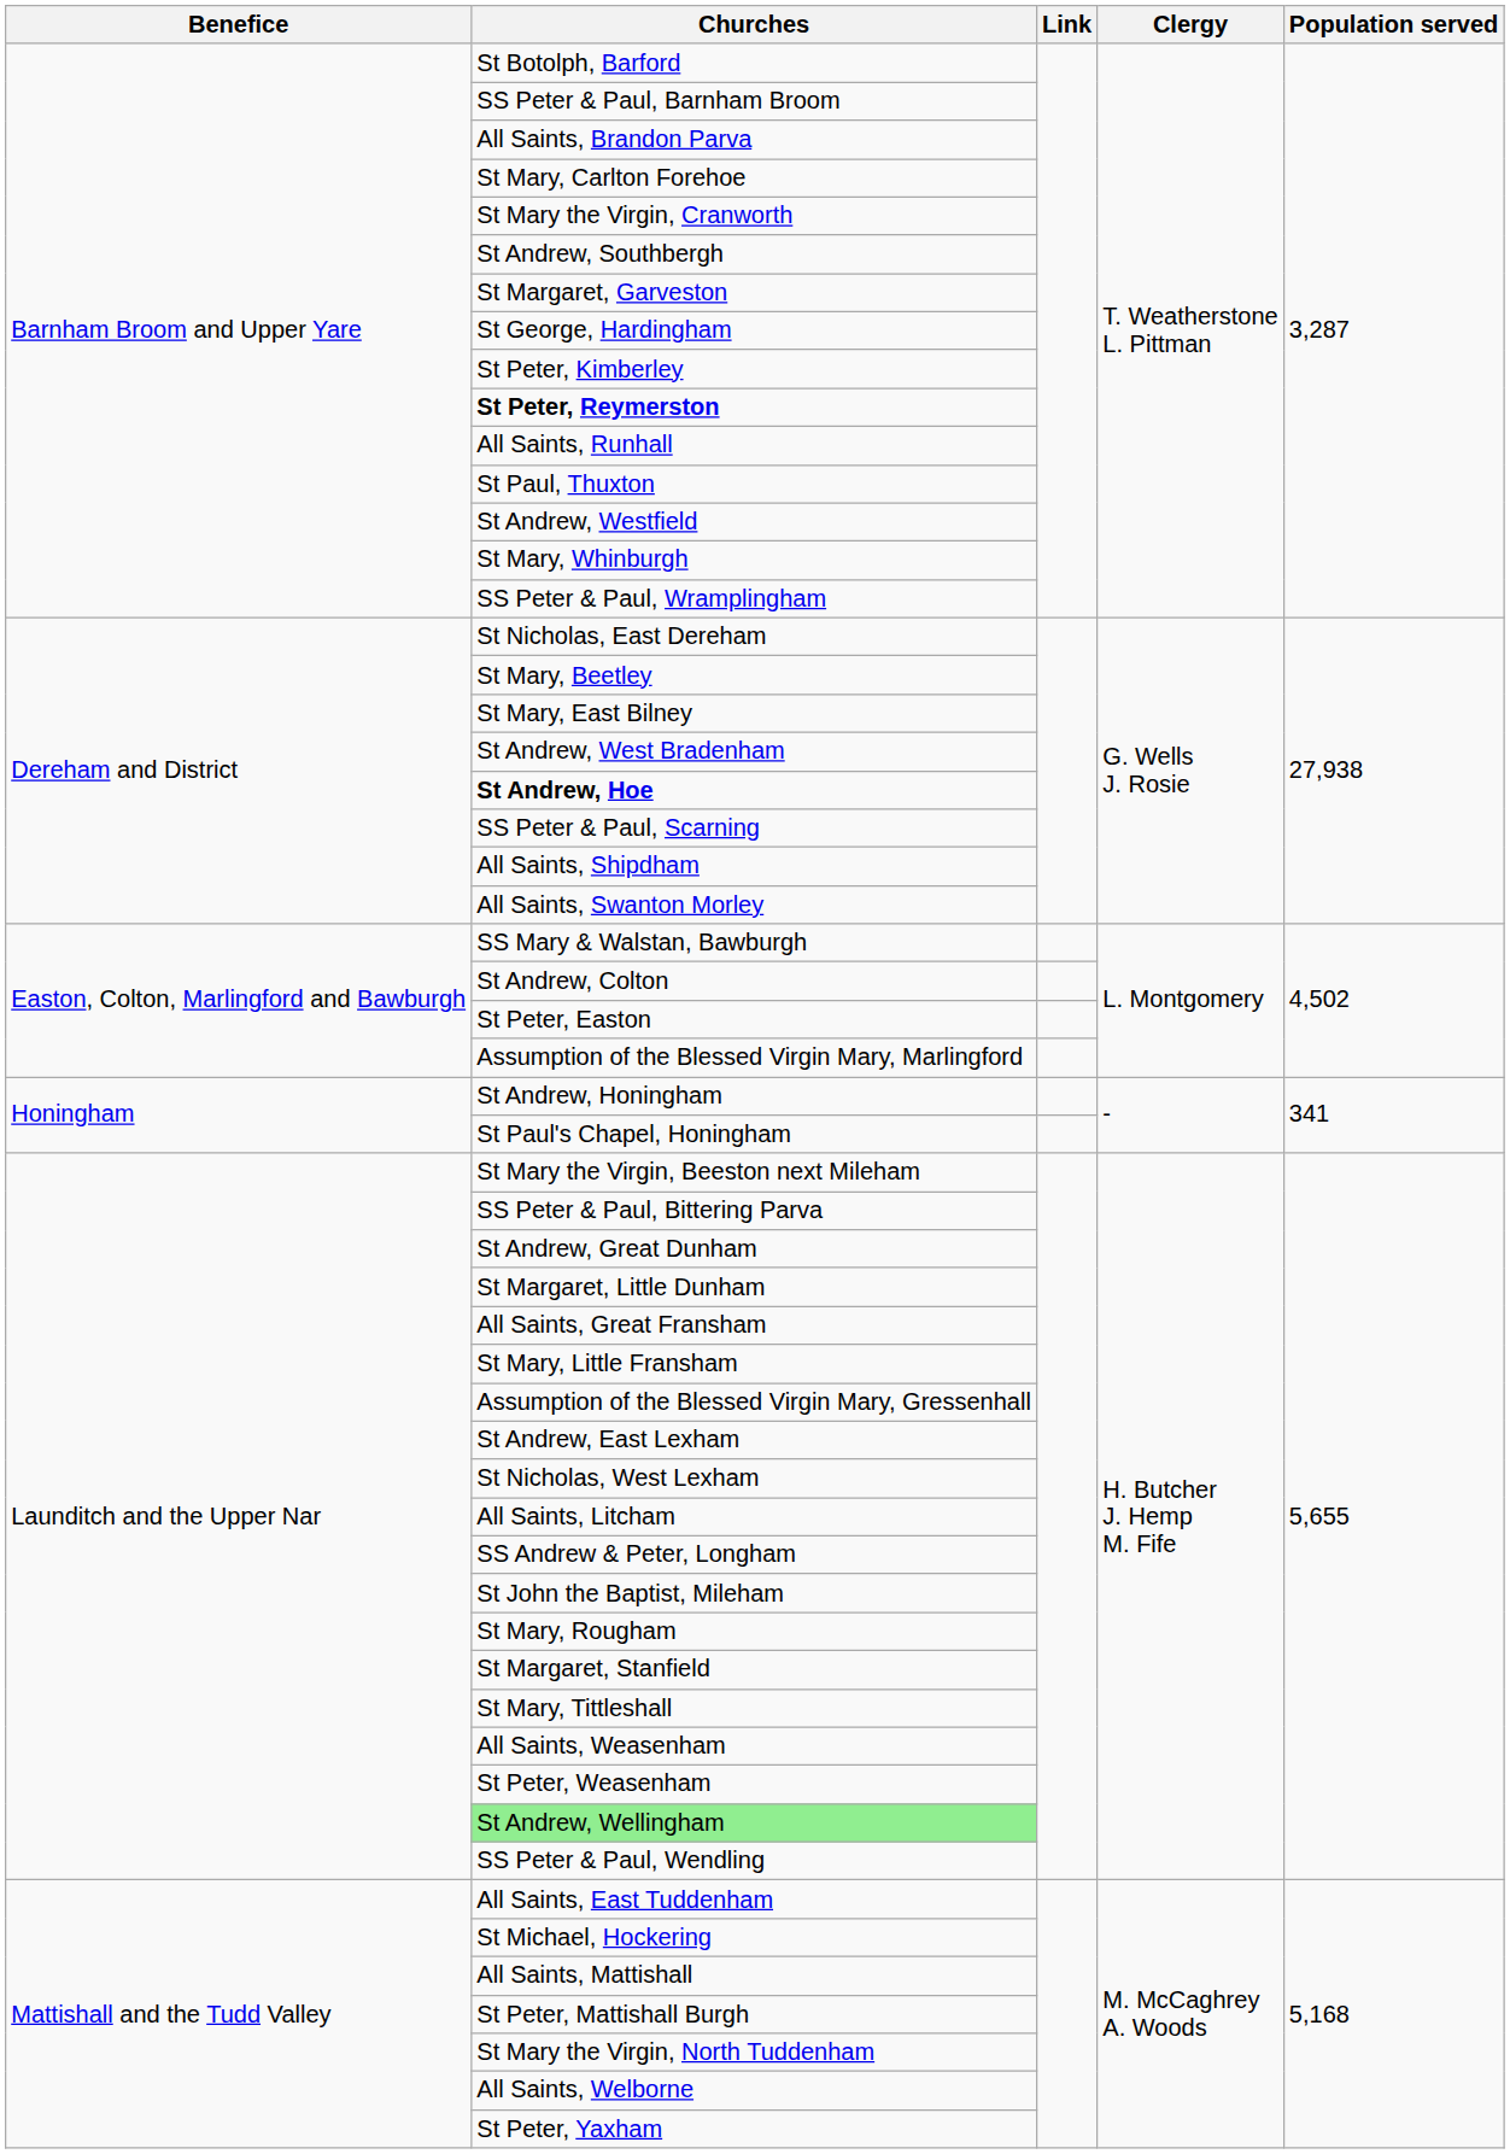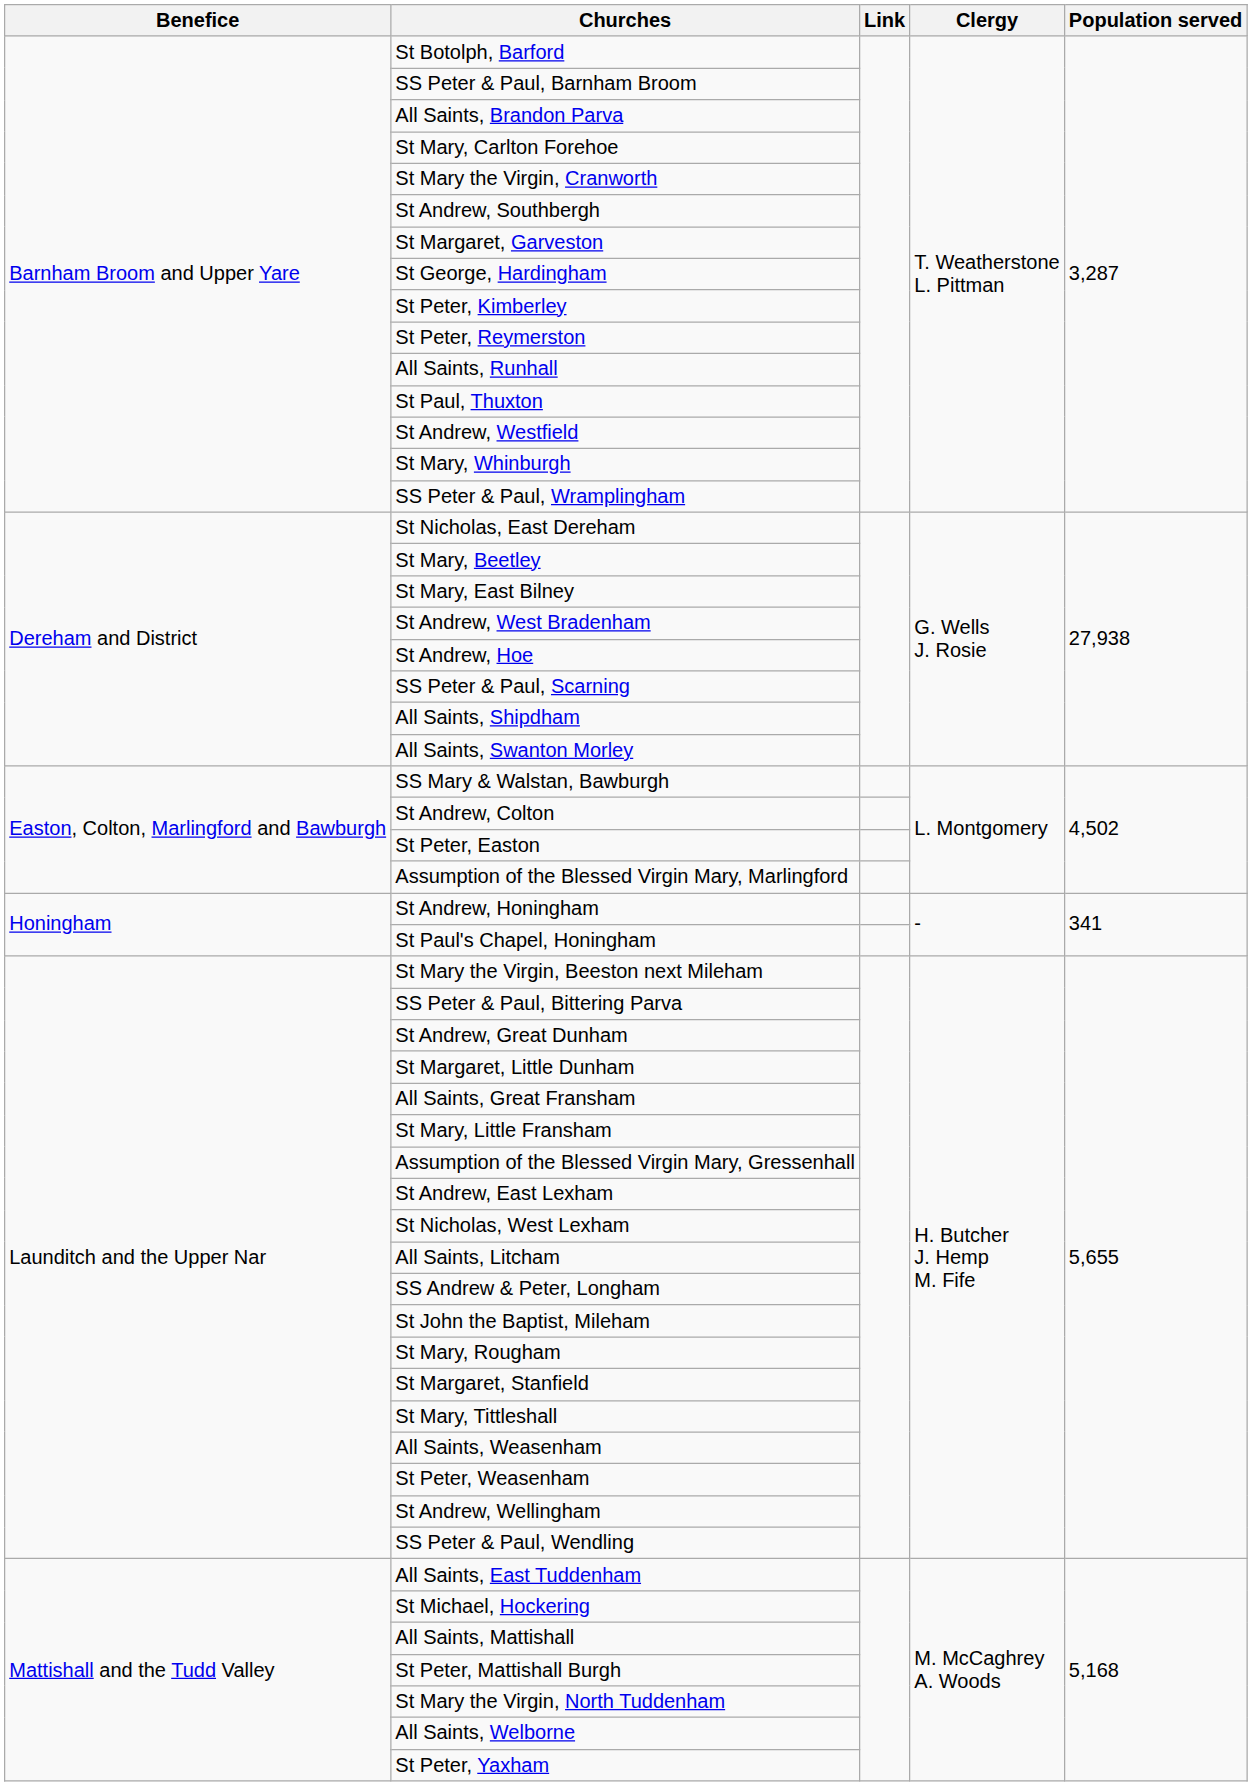St Peter, Reymerston | Churches: bold -> normal
St Andrew, Hoe | Churches: bold -> normal
St Andrew, Wellingham | Churches: lightgreen background -> no background
